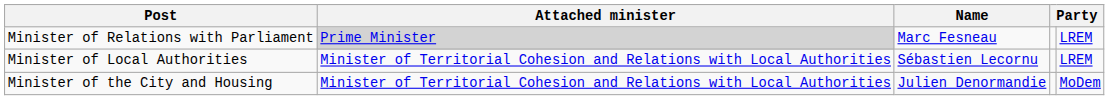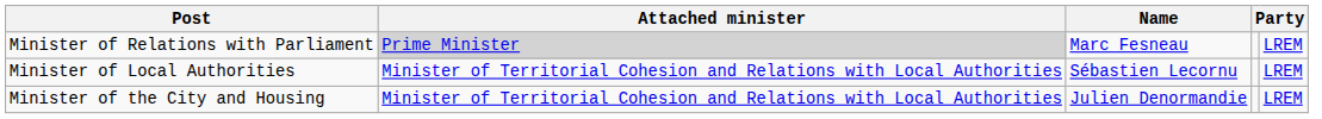Minister of the City and Housing | column 5: MoDem -> LREM
